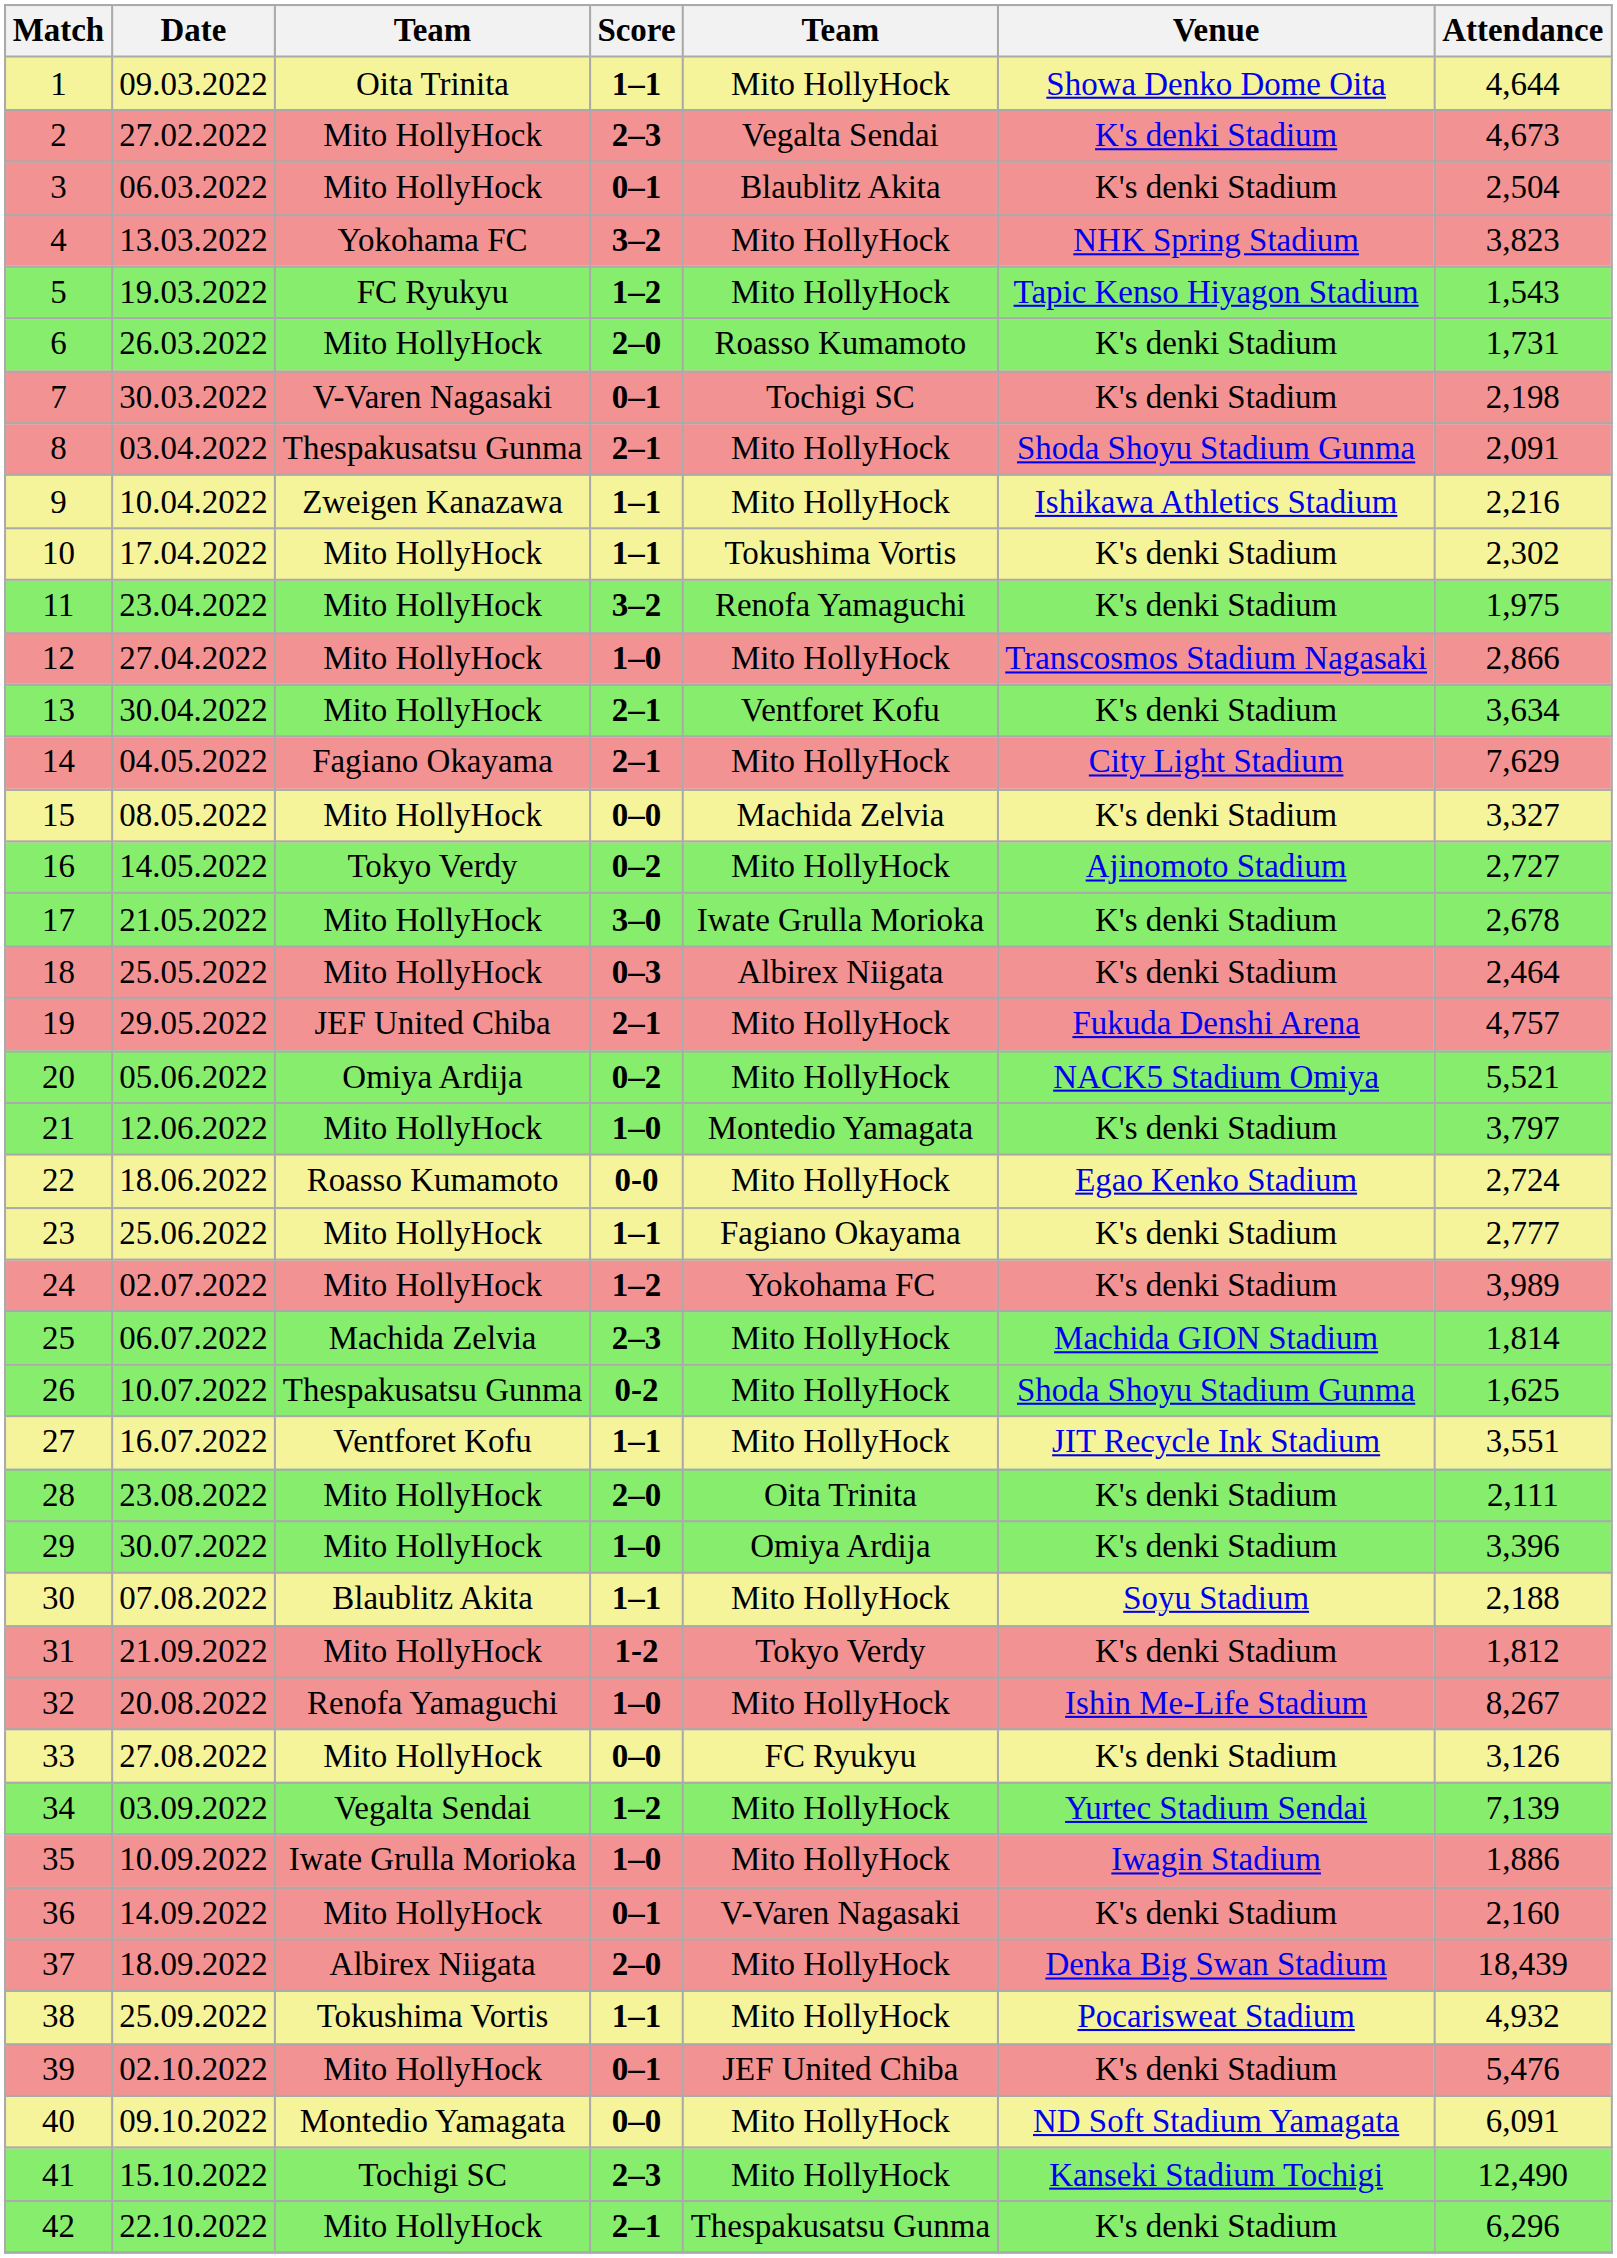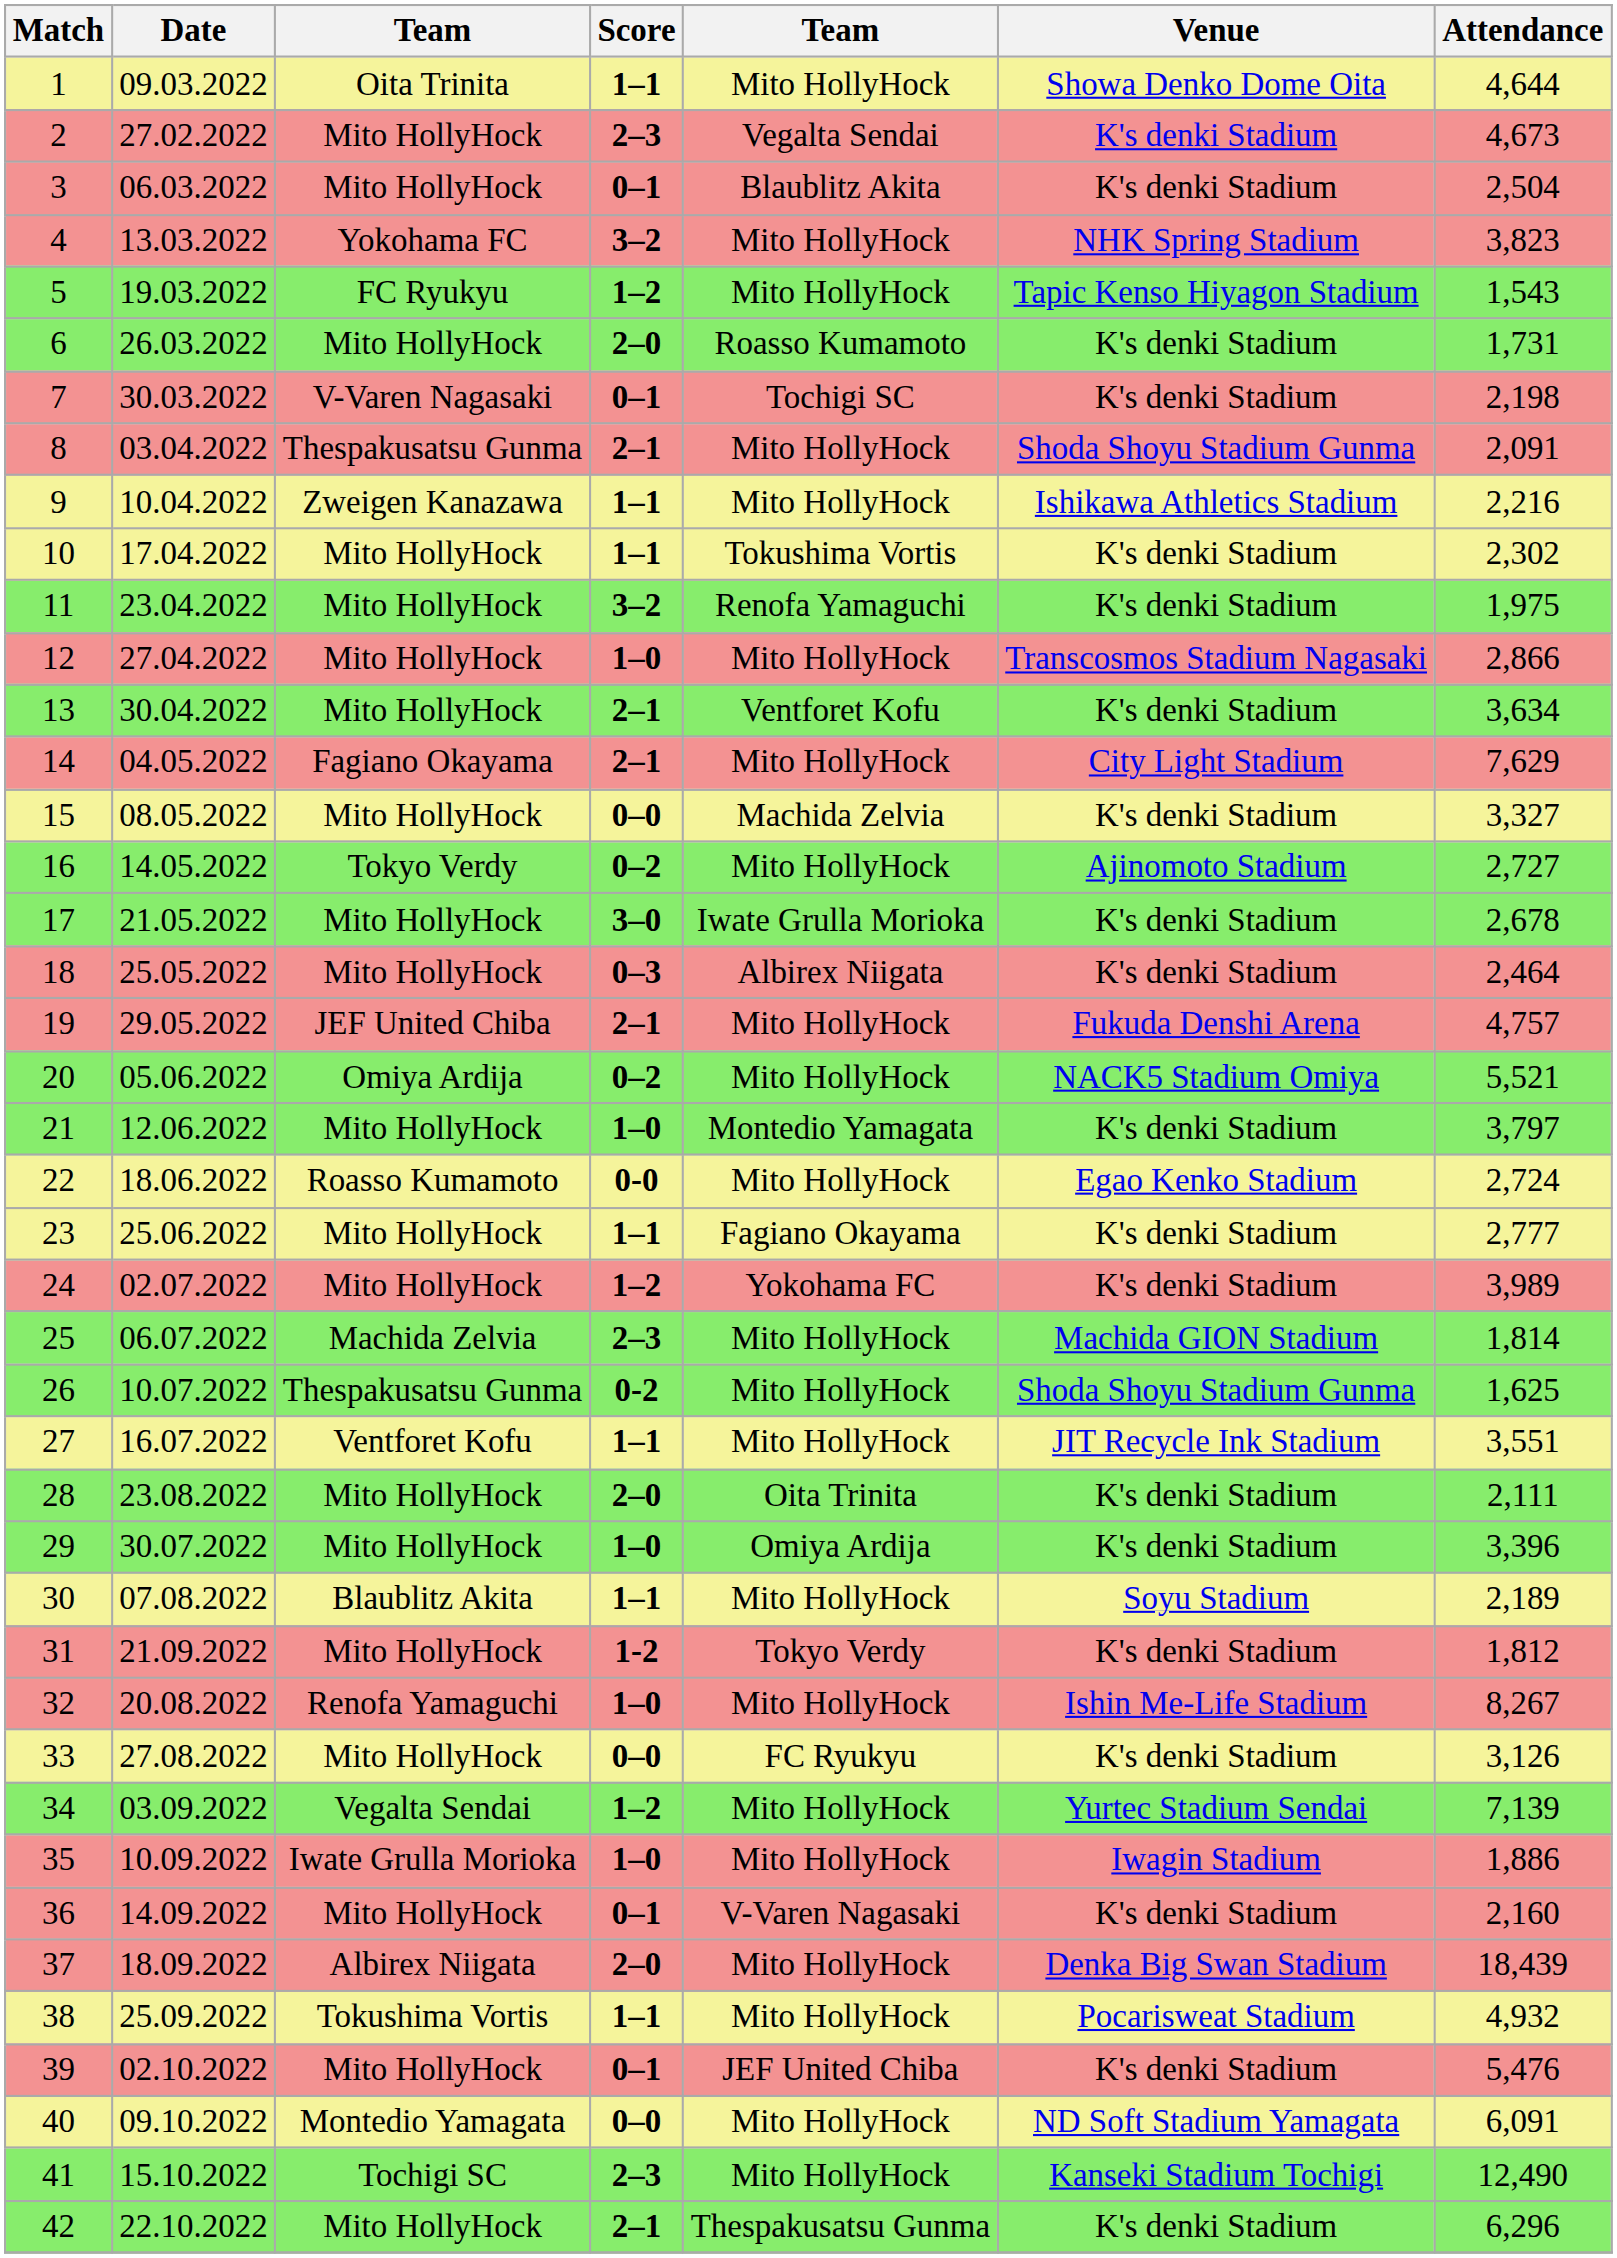30 | Attendance: 2,188 -> 2,189
